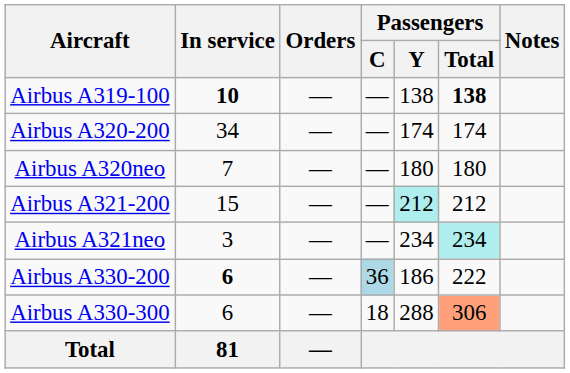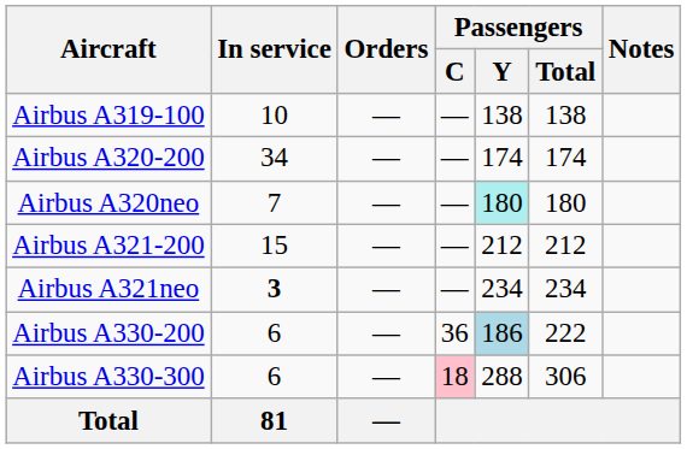Airbus A319-100 | In service: bold -> normal
Airbus A319-100 | Passengers / Total: bold -> normal
Airbus A320neo | Passengers / Y: no background -> paleturquoise background
Airbus A321-200 | Passengers / Y: paleturquoise background -> no background
Airbus A321neo | In service: normal -> bold
Airbus A321neo | Passengers / Total: paleturquoise background -> no background
Airbus A330-200 | In service: bold -> normal
Airbus A330-200 | Passengers / C: lightblue background -> no background
Airbus A330-200 | Passengers / Y: no background -> lightblue background
Airbus A330-300 | Passengers / C: no background -> pink background
Airbus A330-300 | Passengers / Total: lightsalmon background -> no background
